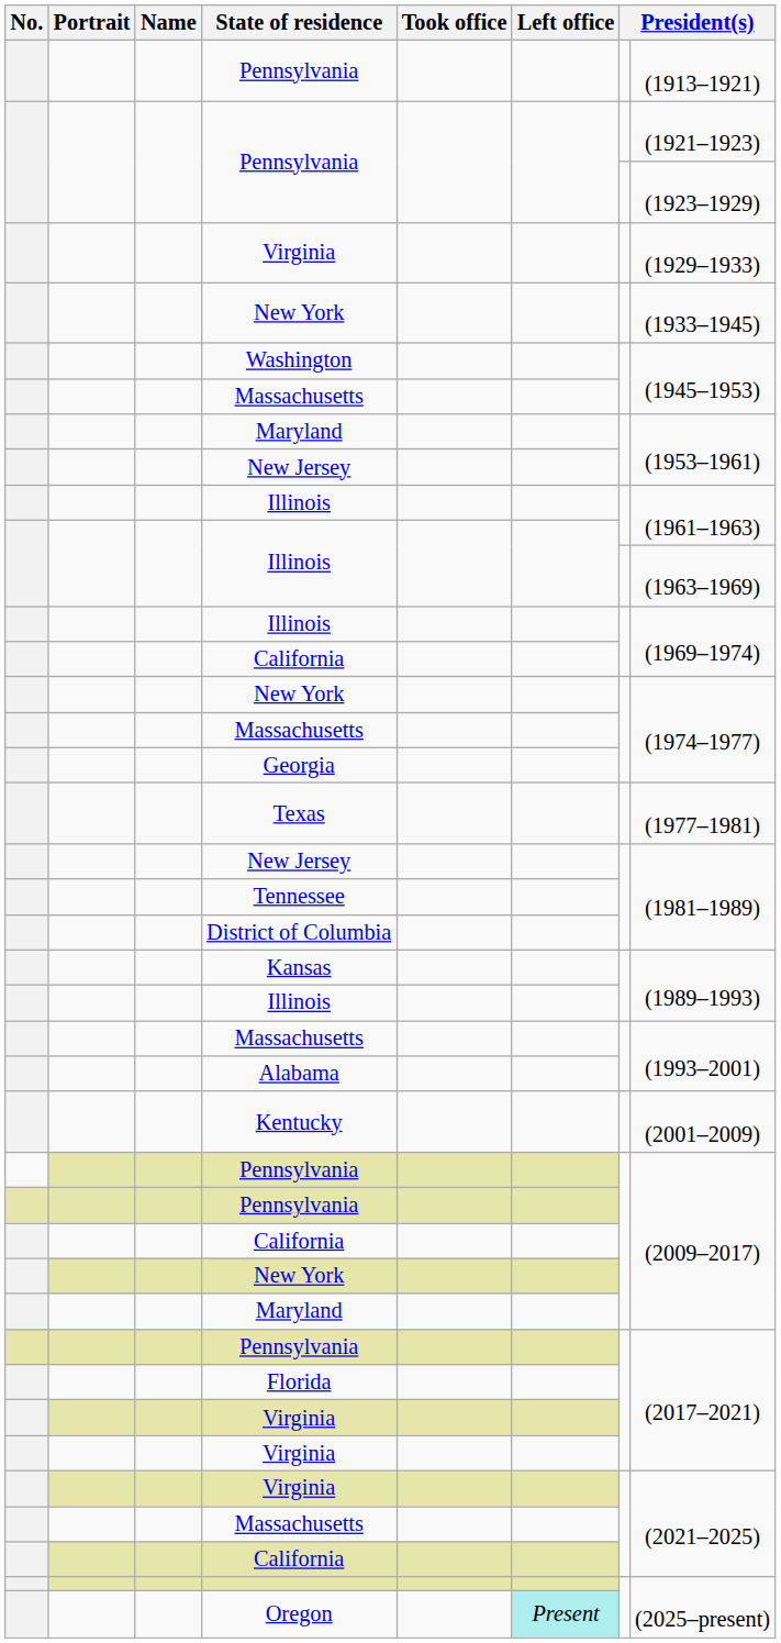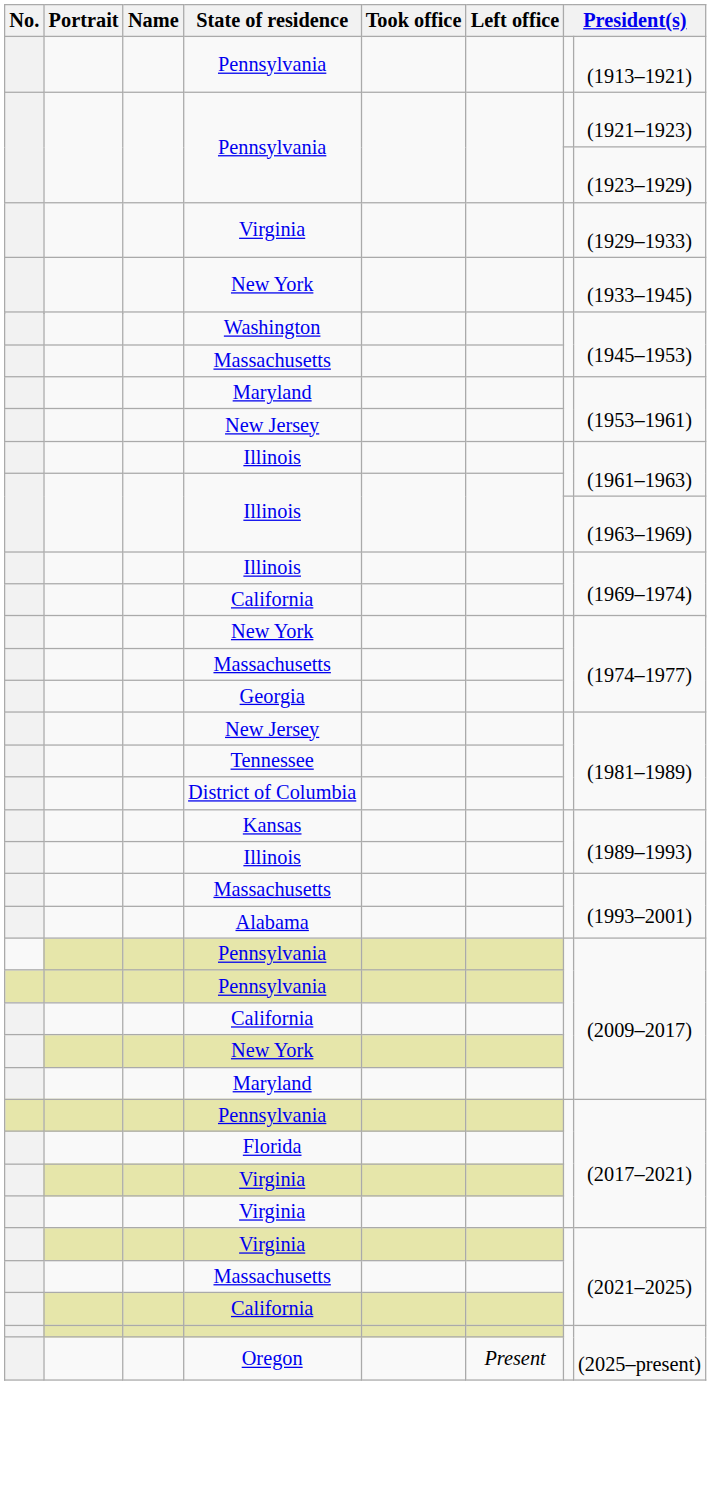- row: Texas | (1977–1981)
- row: Kentucky | (2001–2009)
Oregon | Left office: paleturquoise background -> no background
